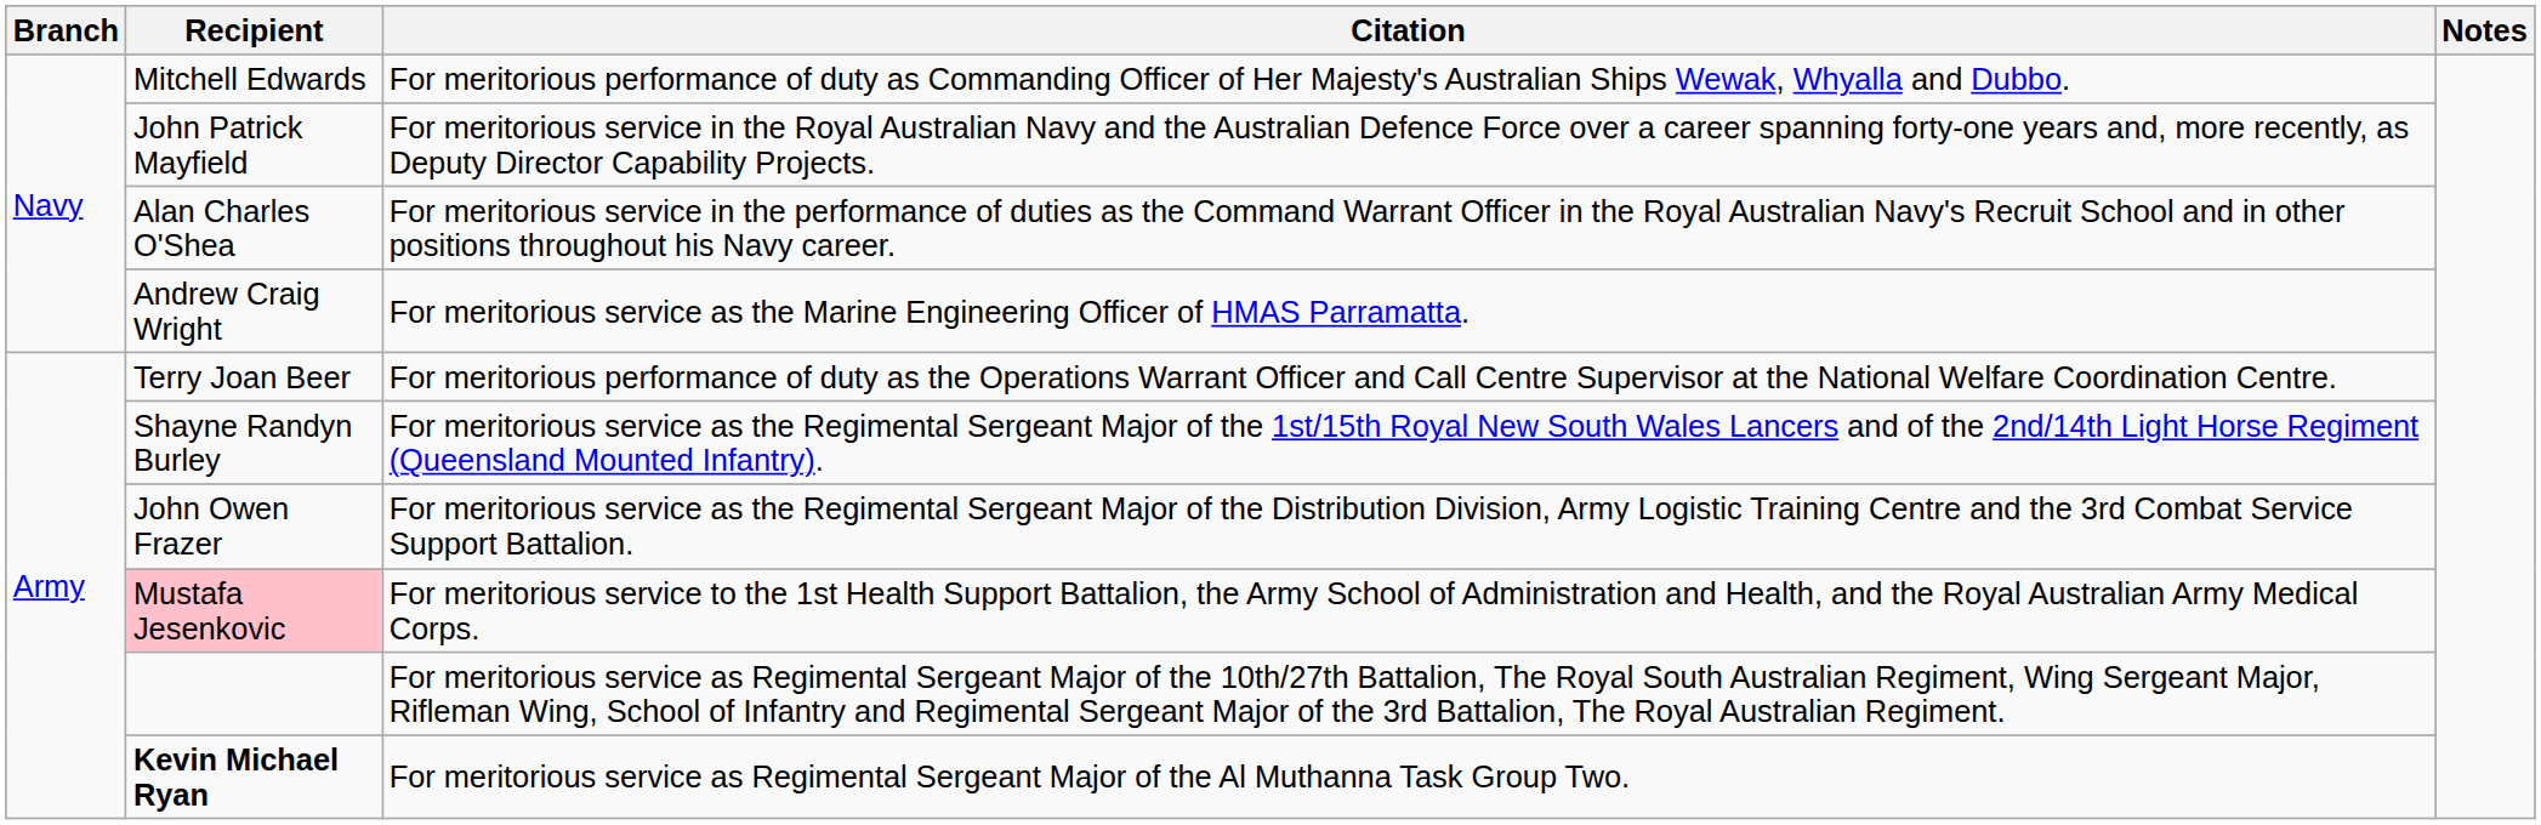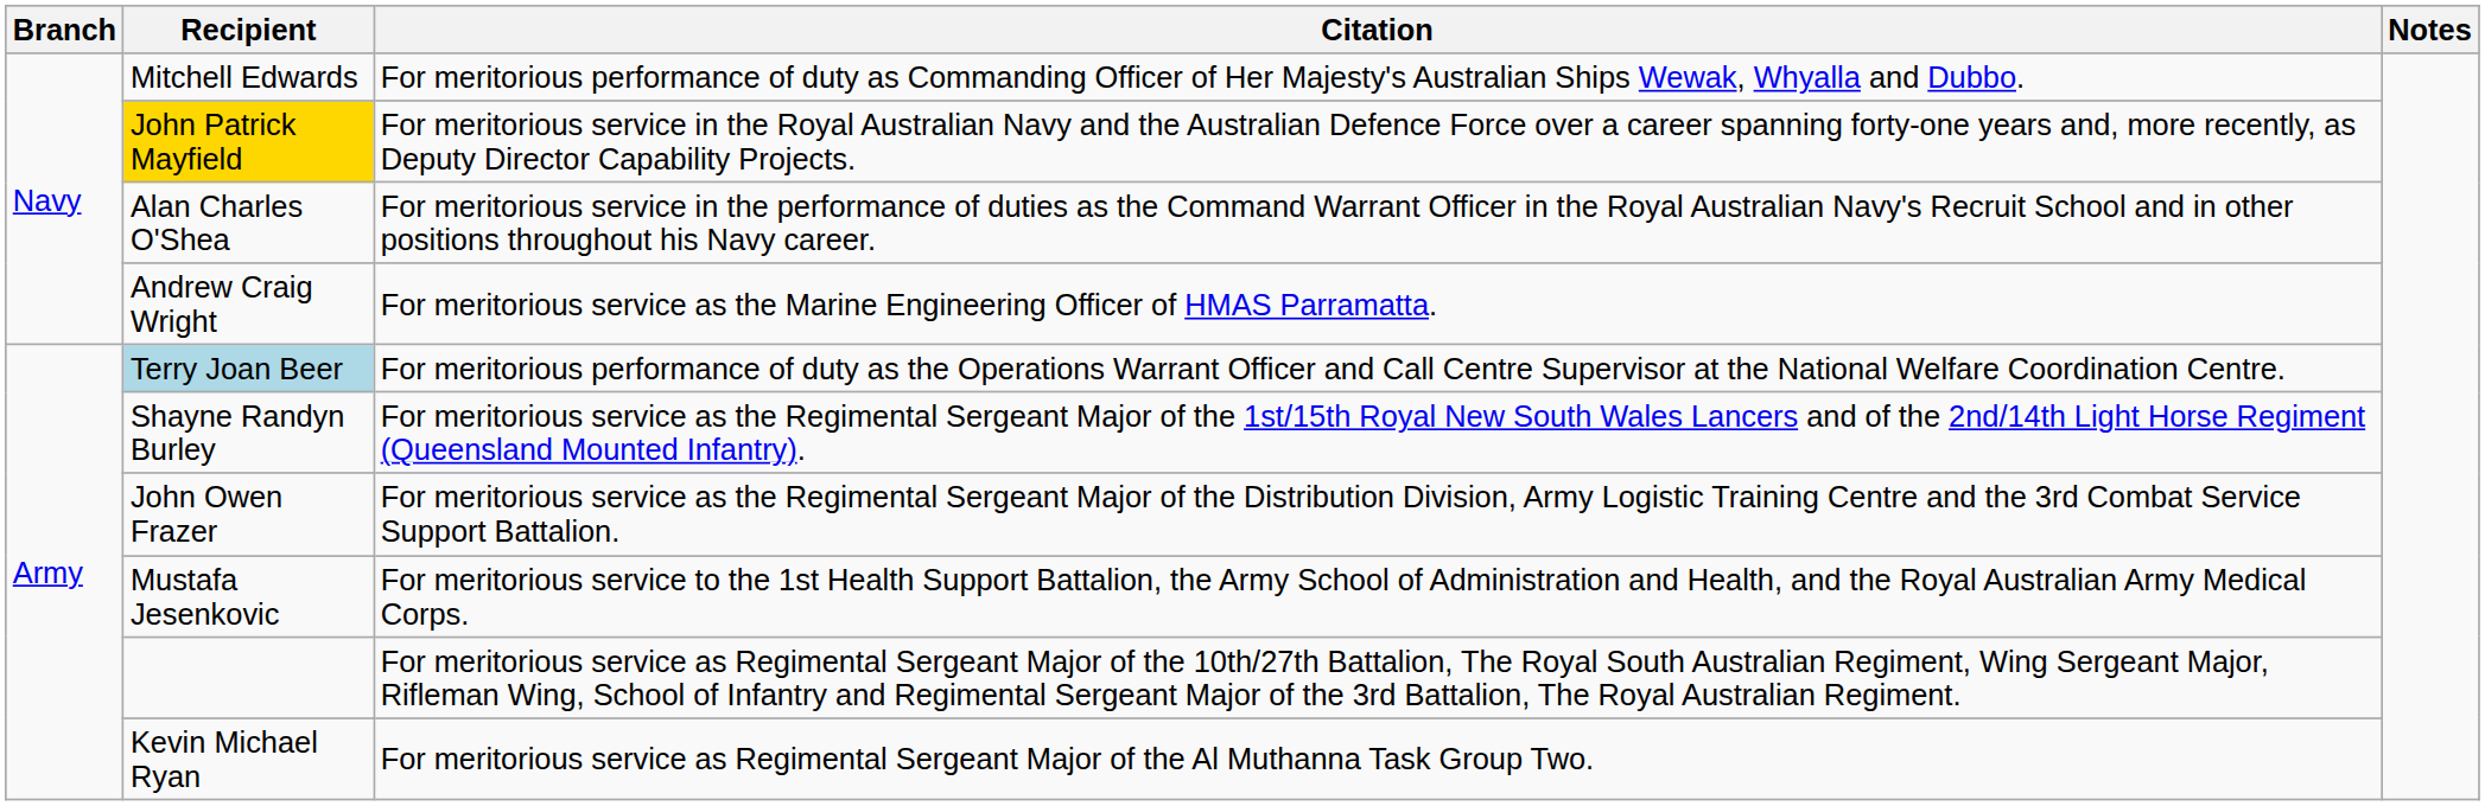John Patrick Mayfield | Recipient: no background -> gold background
Terry Joan Beer | Recipient: no background -> lightblue background
Mustafa Jesenkovic | Recipient: pink background -> no background
Kevin Michael Ryan | Recipient: bold -> normal
